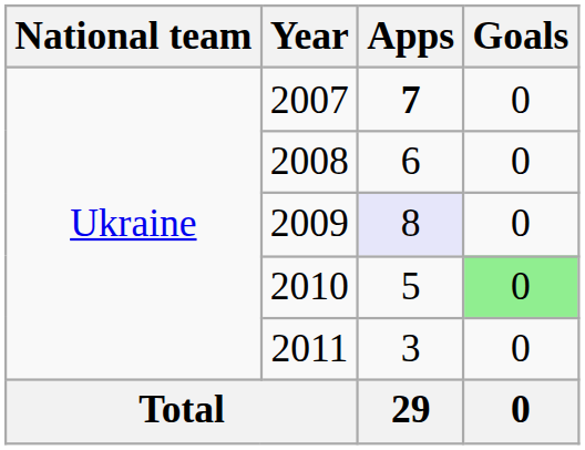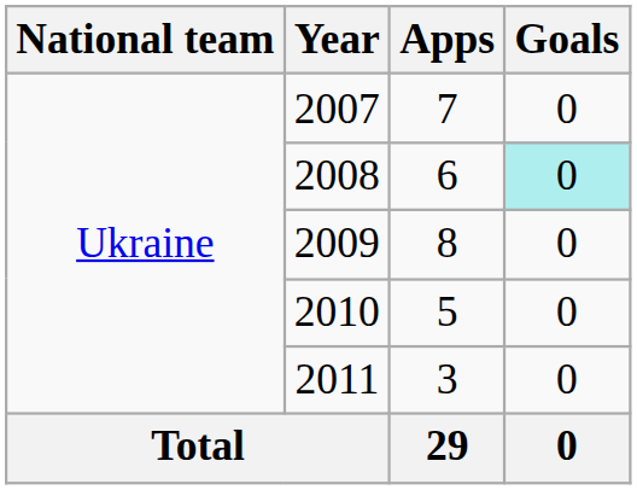2007 | Apps: bold -> normal
2008 | Goals: no background -> paleturquoise background
2009 | Apps: lavender background -> no background
2010 | Goals: lightgreen background -> no background
